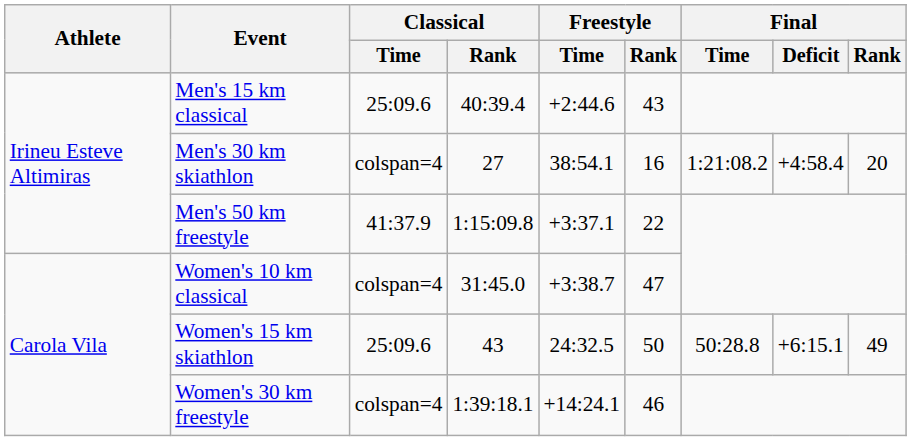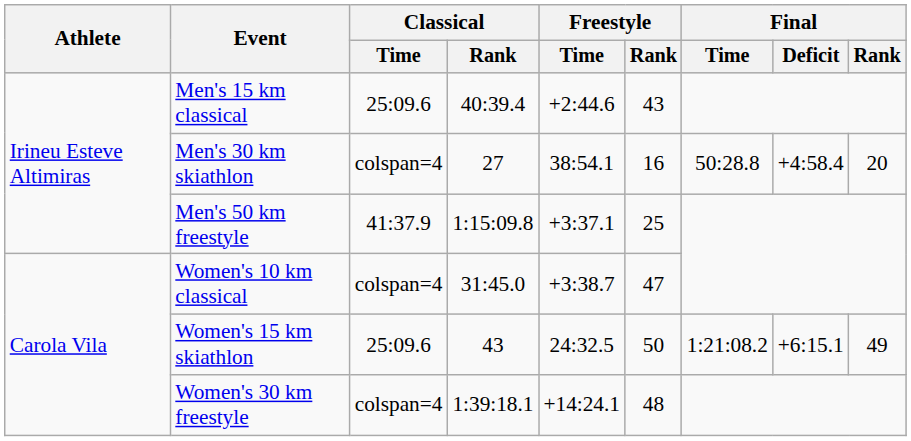Men's 30 km skiathlon | Final / Time: 1:21:08.2 -> 50:28.8
Men's 50 km freestyle | Freestyle / Rank: 22 -> 25
Women's 15 km skiathlon | Final / Time: 50:28.8 -> 1:21:08.2
Women's 30 km freestyle | Freestyle / Rank: 46 -> 48
